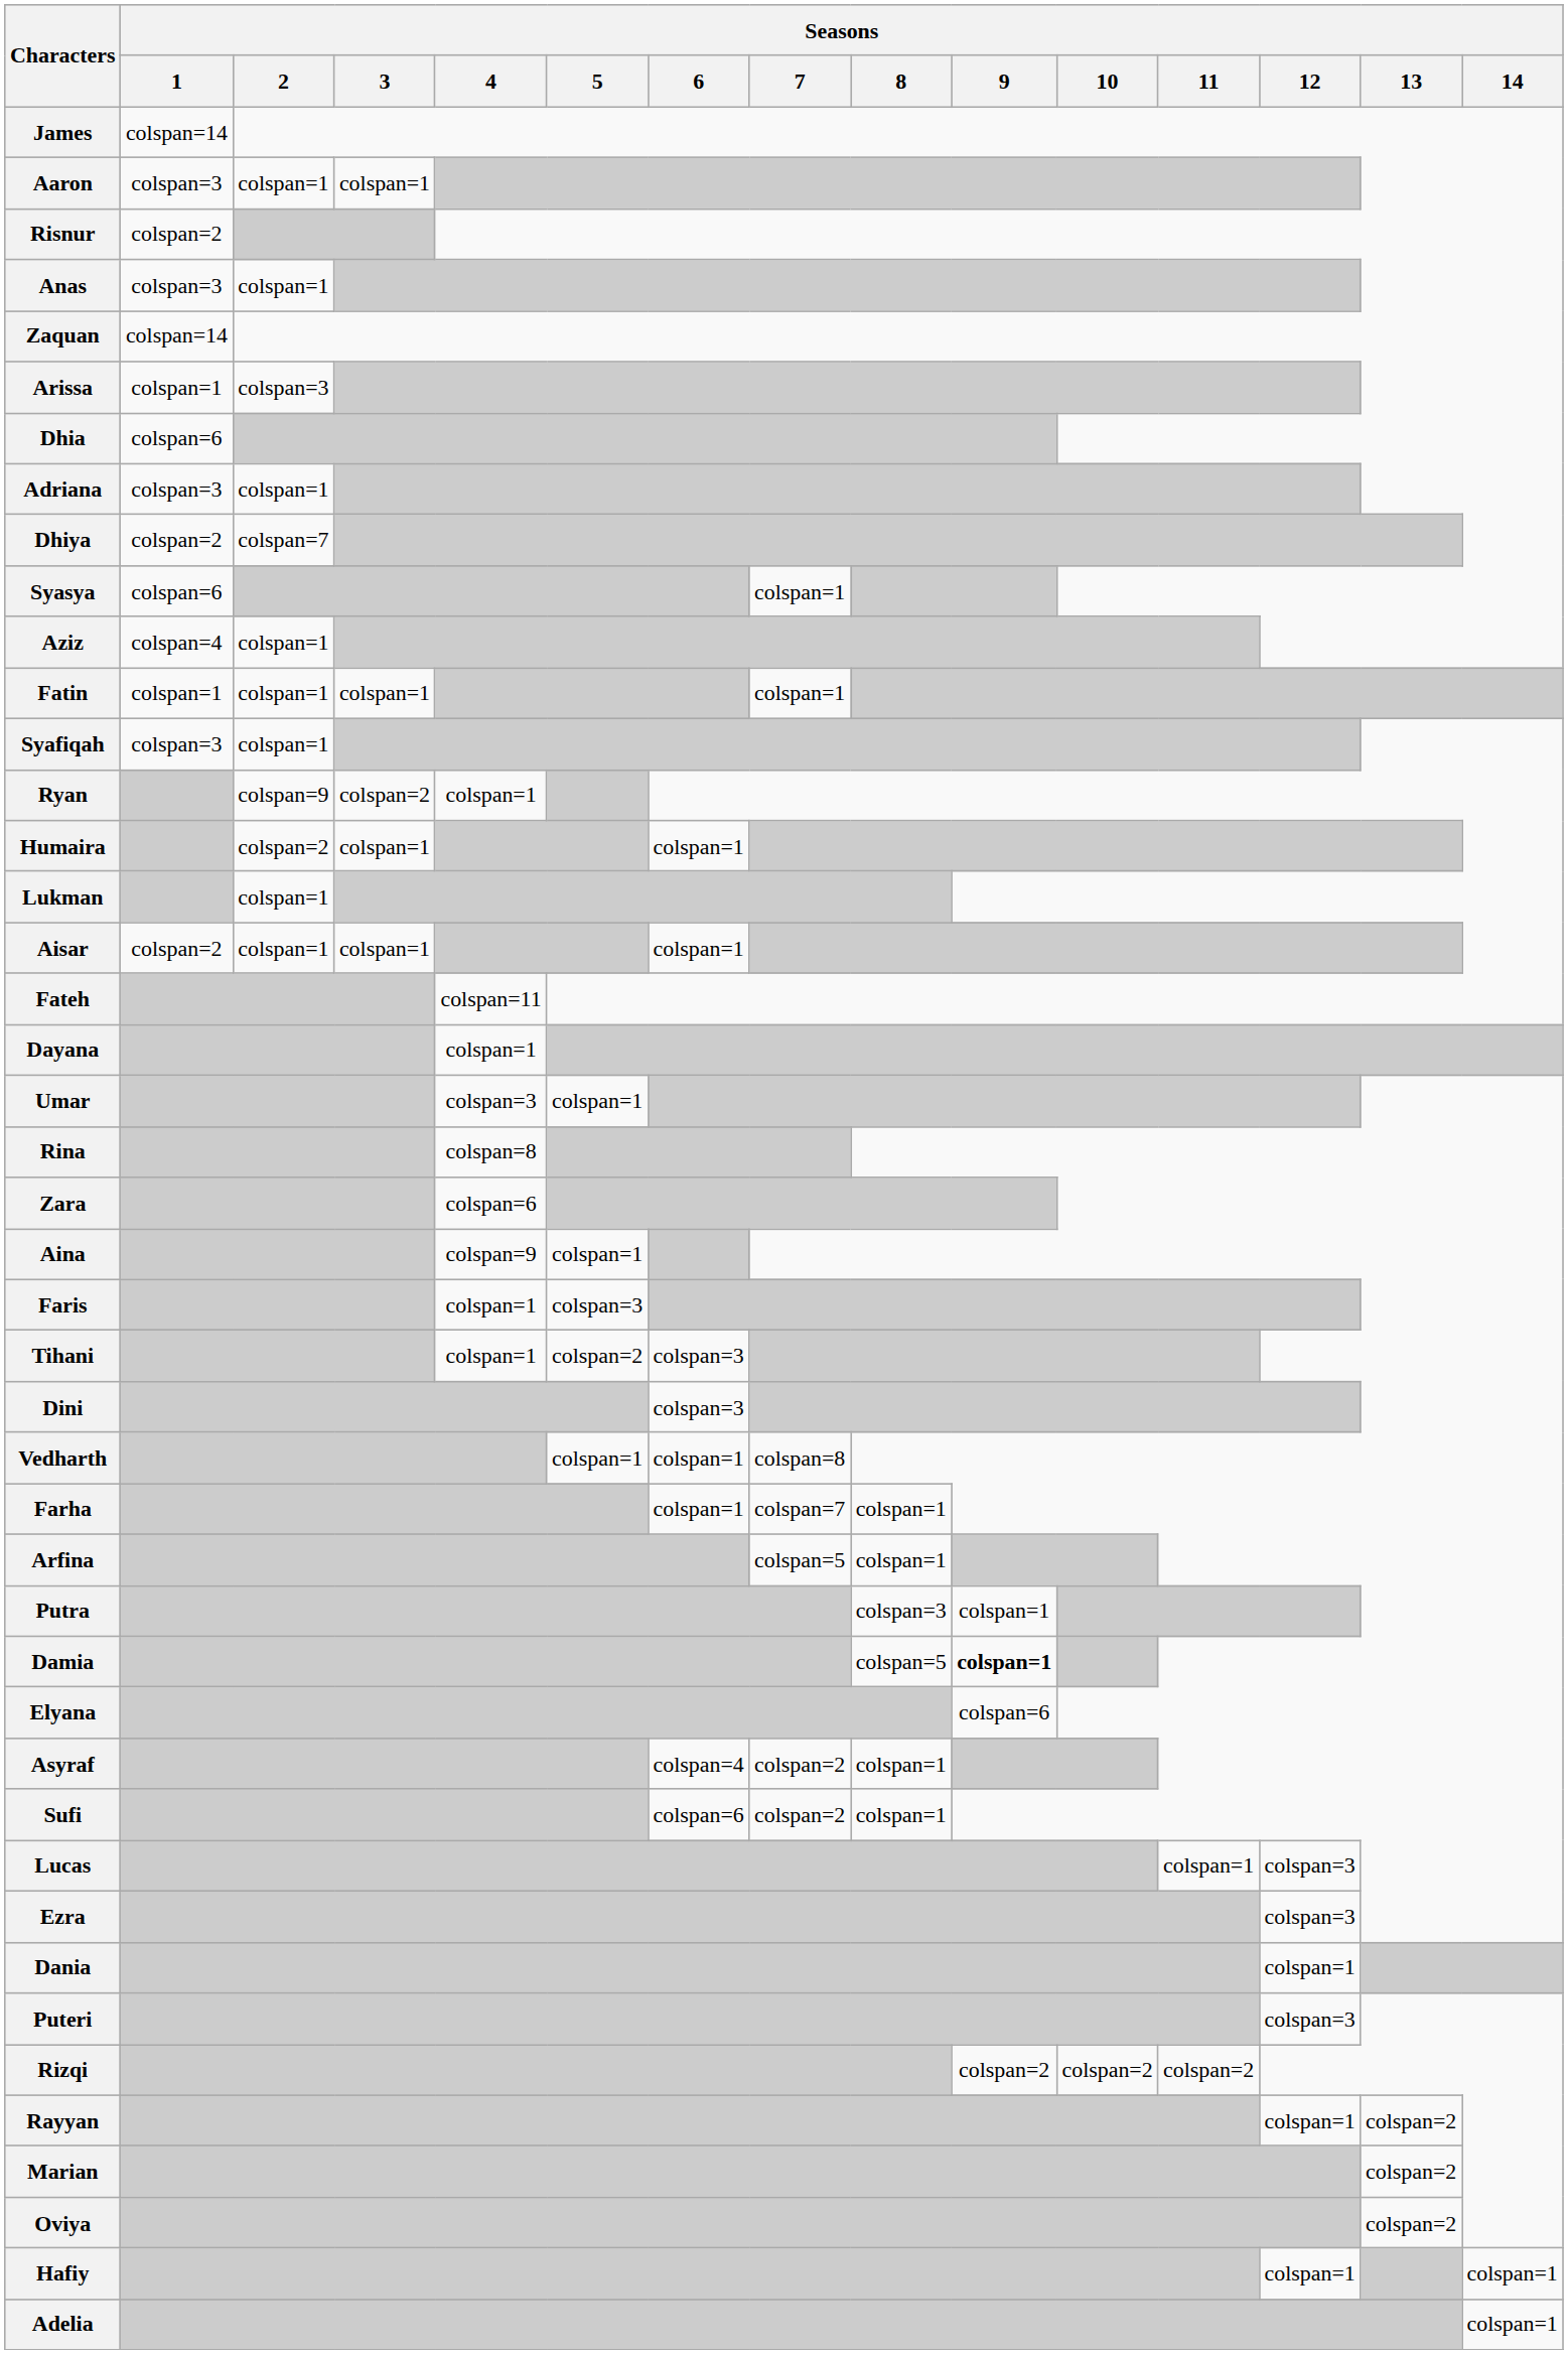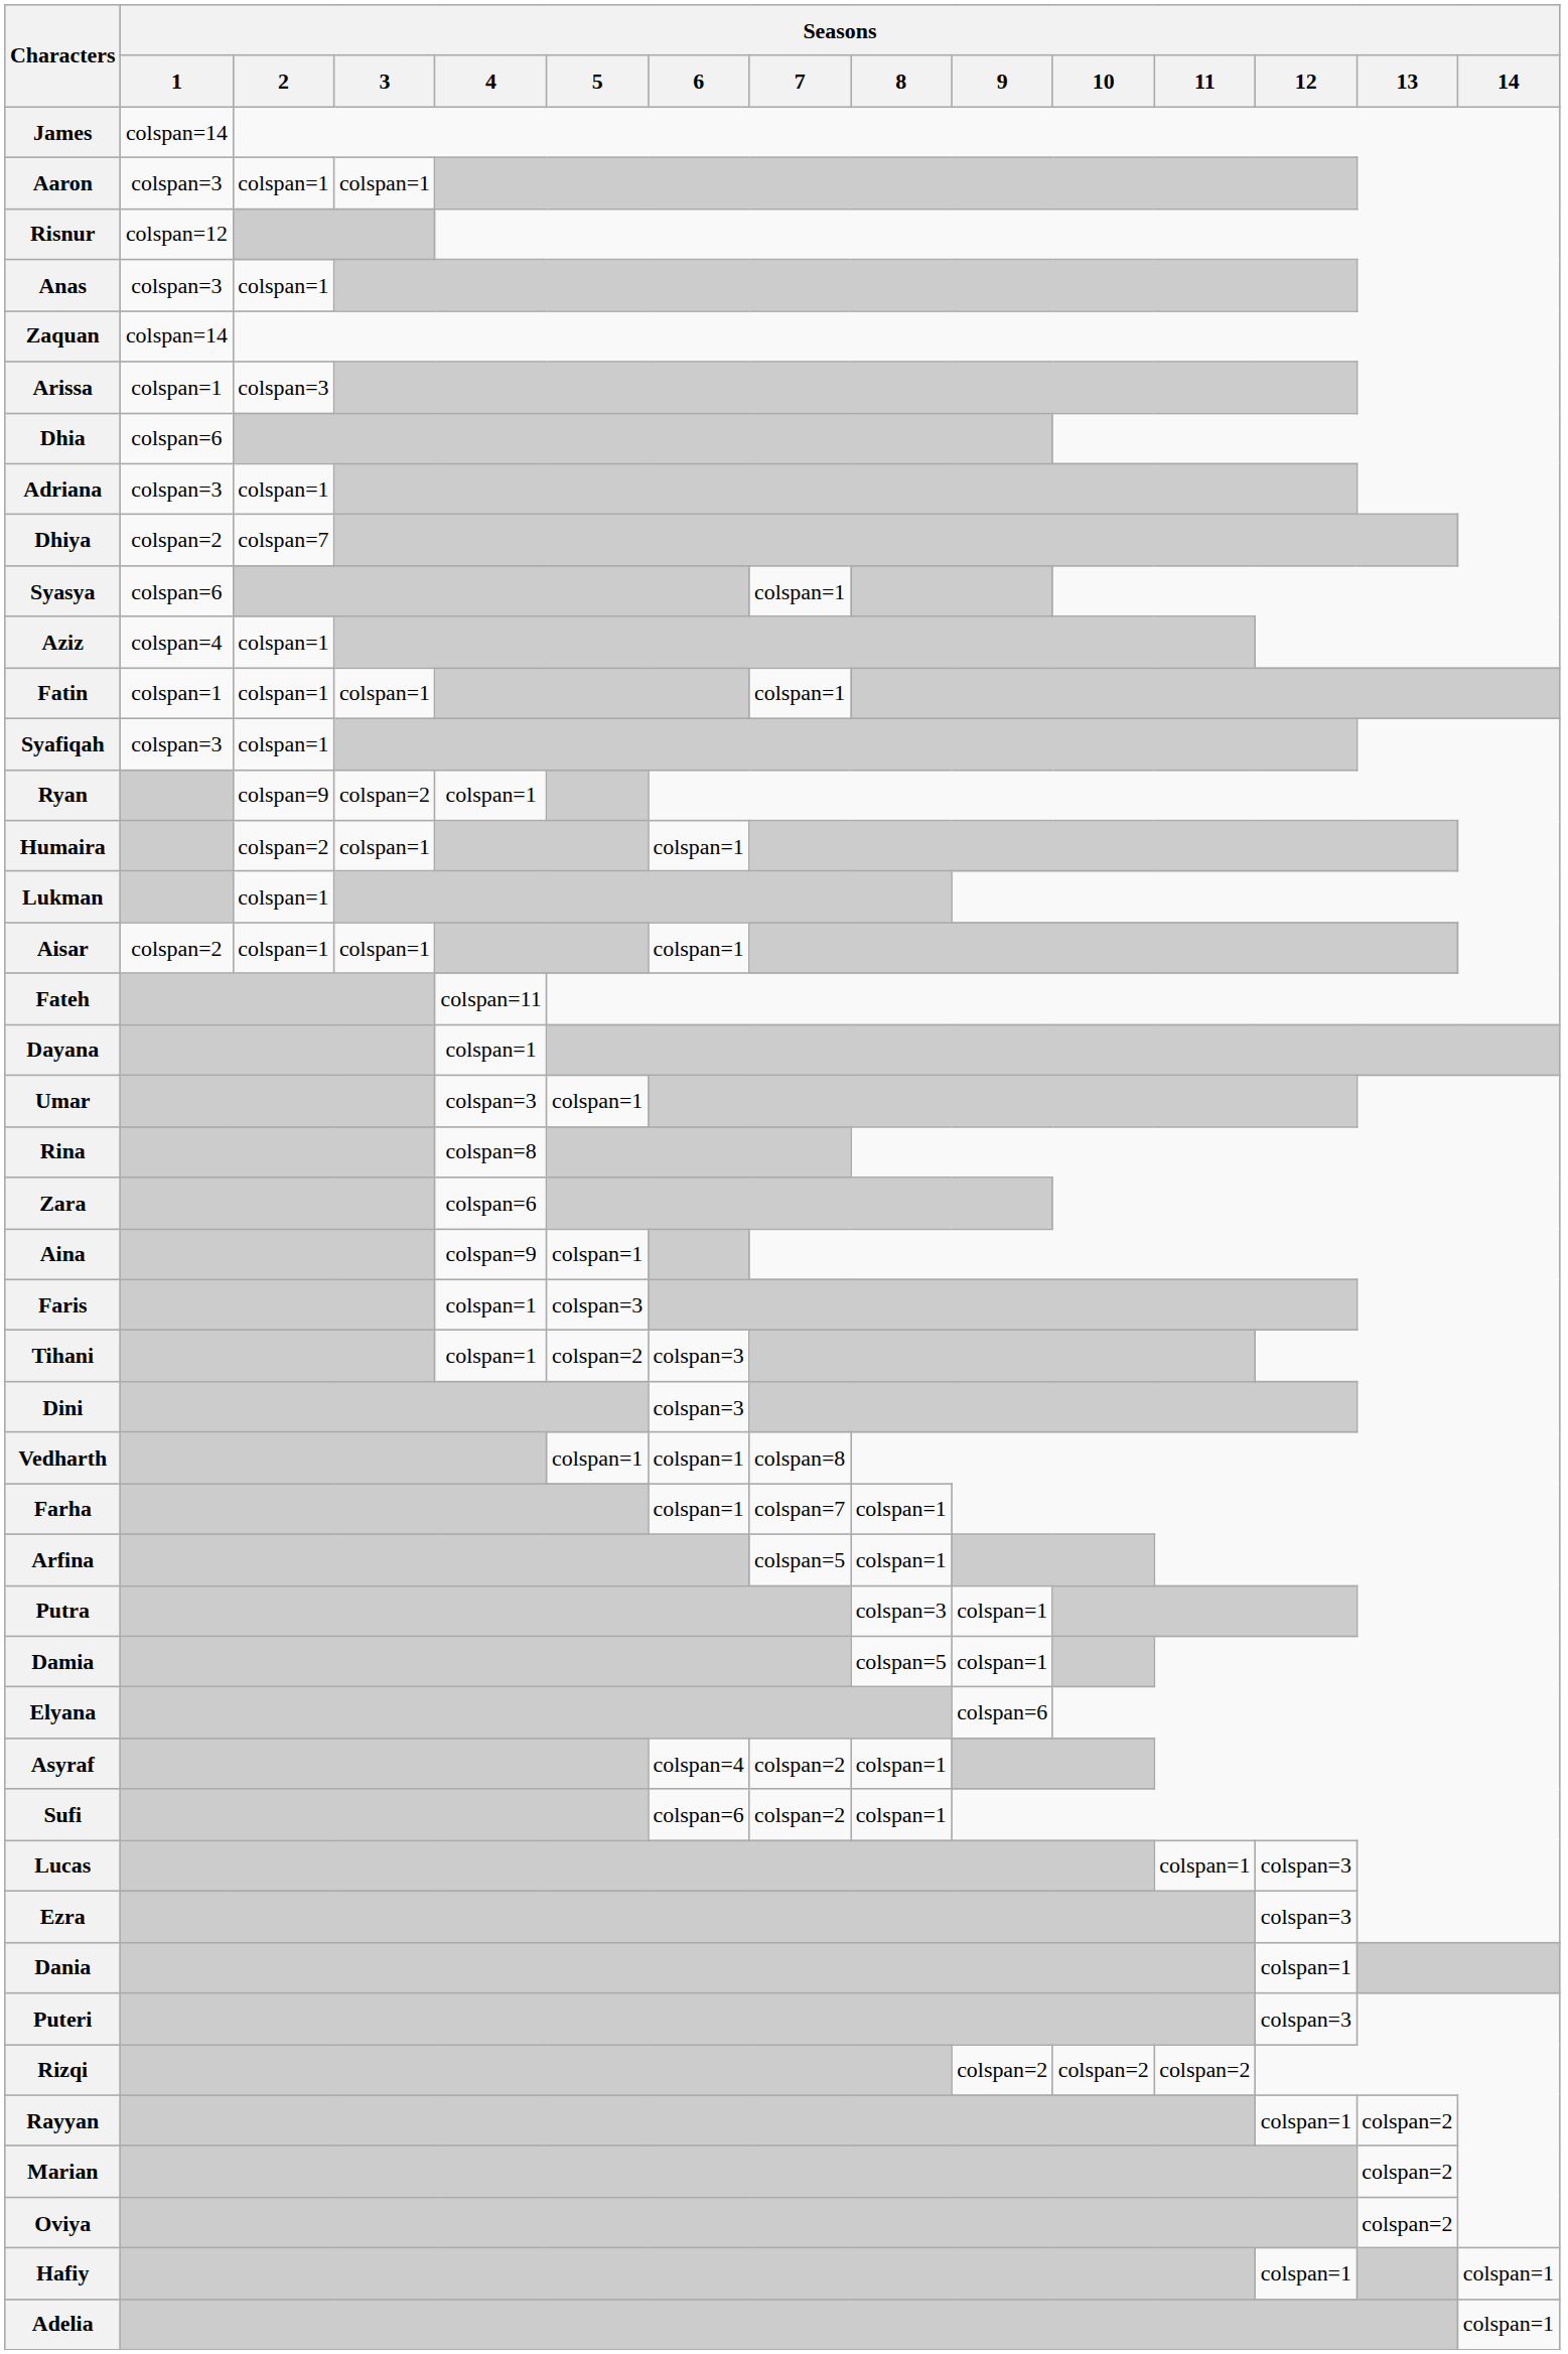Risnur | Seasons / 1: colspan=2 -> colspan=12
Damia | Seasons / 9: bold -> normal
